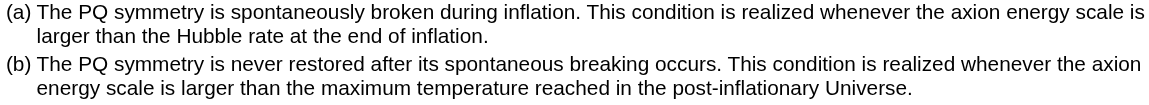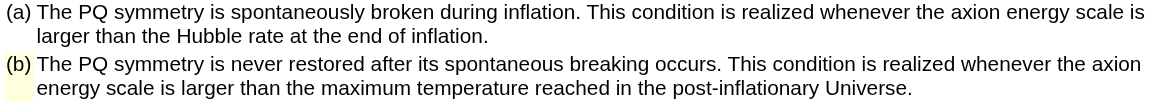row 2 | column 1: no background -> lightyellow background
